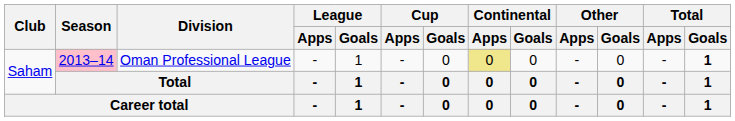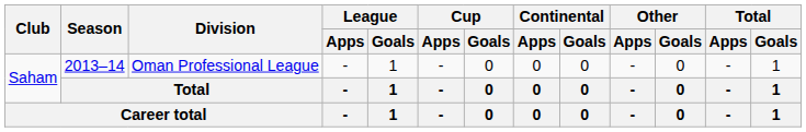Saham / Oman Professional League | Season: pink background -> no background
Saham / Oman Professional League | Continental / Apps: khaki background -> no background
Saham / Oman Professional League | Total / Goals: bold -> normal
